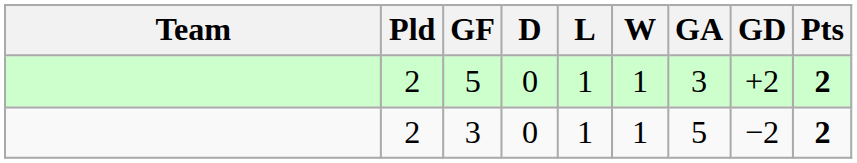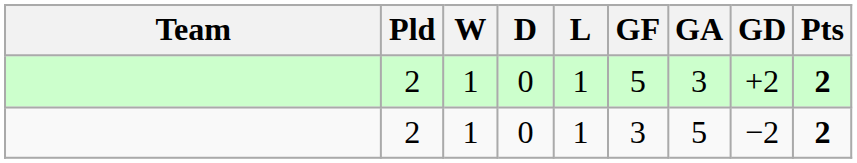columns swapped: W <-> GF
